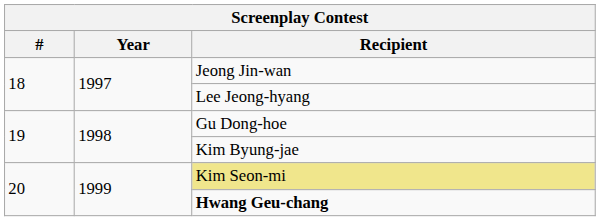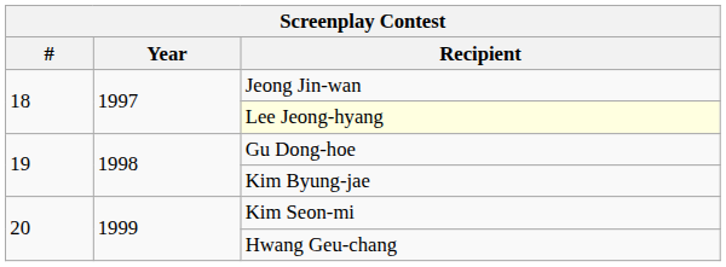Lee Jeong-hyang | Recipient: no background -> lightyellow background
Kim Seon-mi | Recipient: khaki background -> no background
Hwang Geu-chang | Recipient: bold -> normal
